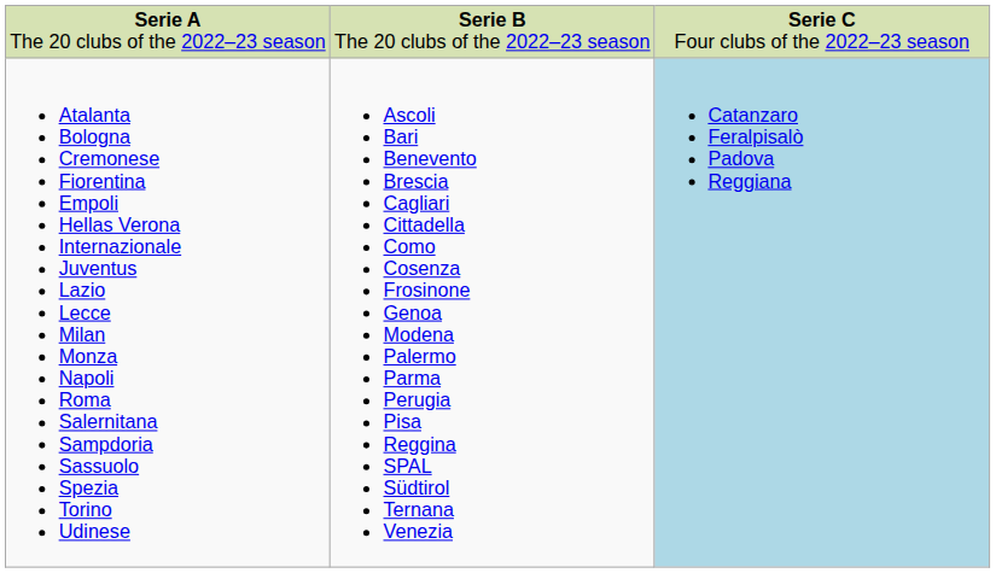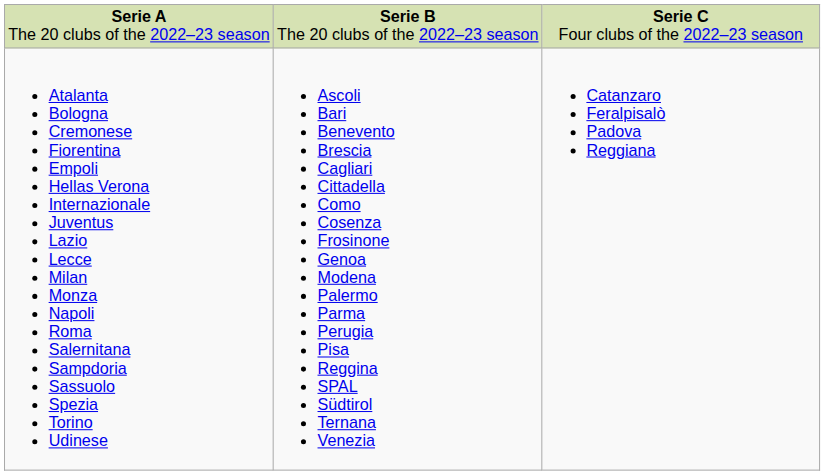row 2 | column 3: lightblue background -> no background
